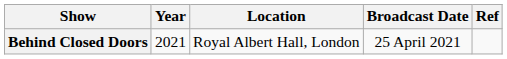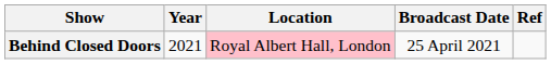Behind Closed Doors | Location: no background -> pink background
